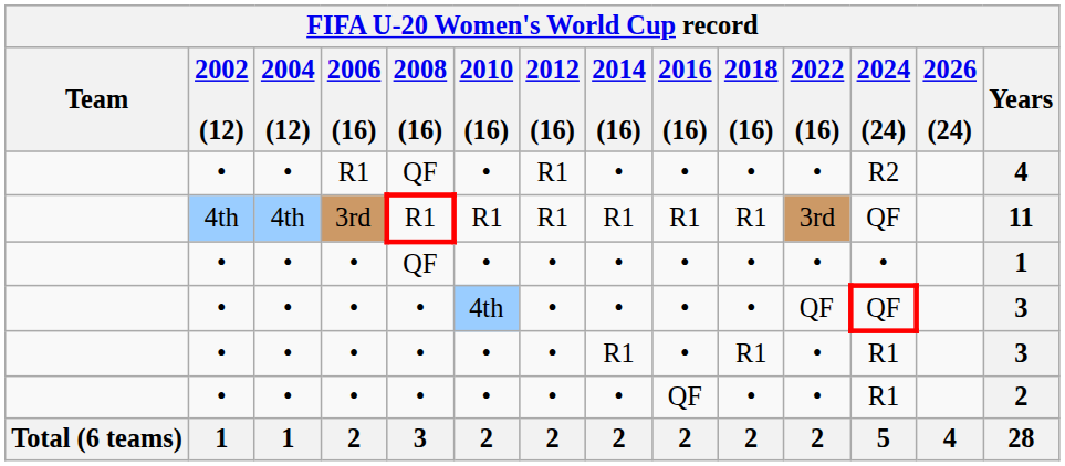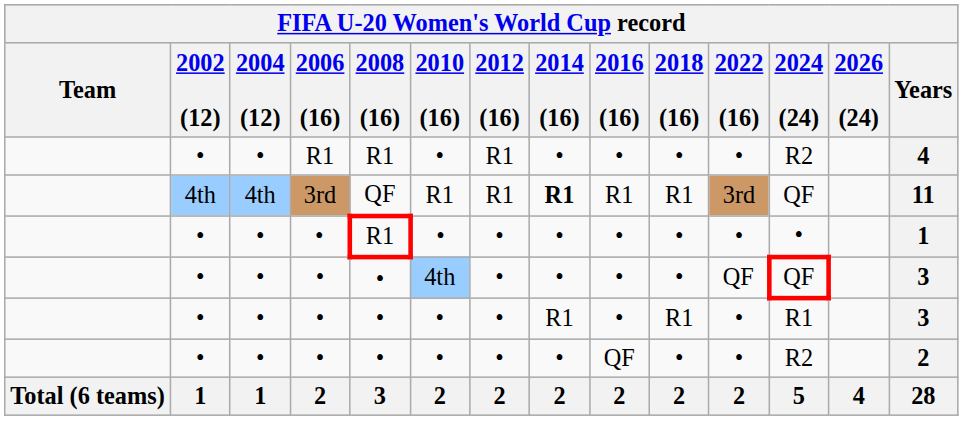row 3 | 2008 (16): QF -> R1
row 4 | 2008 (16): R1 -> QF
row 4 | 2014 (16): normal -> bold
row 5 | 2008 (16): QF -> R1
row 8 | 2024 (24): R1 -> R2
